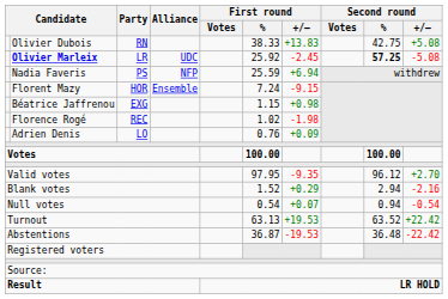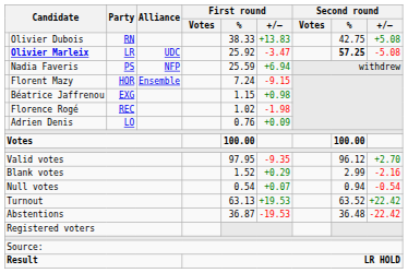Olivier Marleix | First round / +/–: -2.45 -> -3.47
Blank votes | Second round / %: 2.94 -> 2.99
